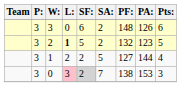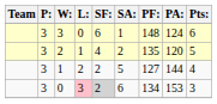row 2 | SA:: 2 -> 1
row 2 | PA:: 126 -> 124
row 3 | L:: bold -> normal
row 3 | SF:: 5 -> 4
row 3 | PF:: 132 -> 135
row 3 | PA:: 123 -> 120
row 5 | SA:: 7 -> 6
row 5 | PF:: 138 -> 134
